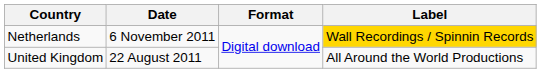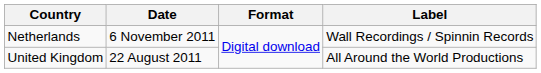Netherlands | Label: gold background -> no background
